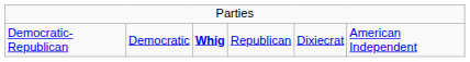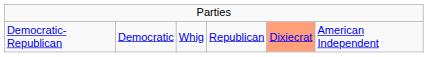Democratic-Republican | column 3: bold -> normal
Democratic-Republican | column 5: no background -> lightsalmon background
